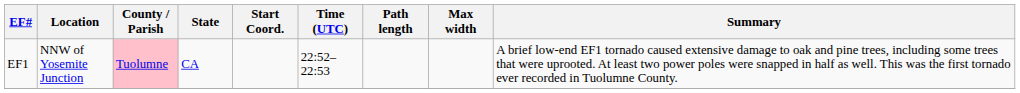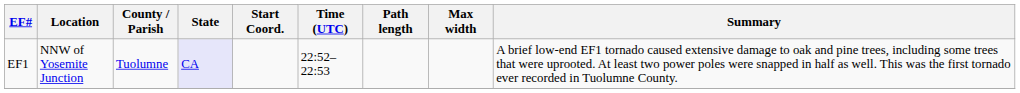EF1 | County / Parish: pink background -> no background
EF1 | State: no background -> lavender background
